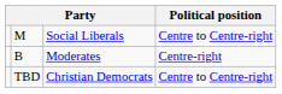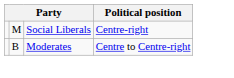Social Liberals | Political position: Centre to Centre-right -> Centre-right
Moderates | Political position: Centre-right -> Centre to Centre-right
- row: TBD | Christian Democrats | Centre to Centre-right
